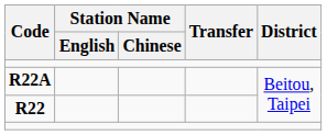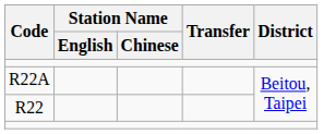R22A | Code: bold -> normal
R22 | Code: bold -> normal
